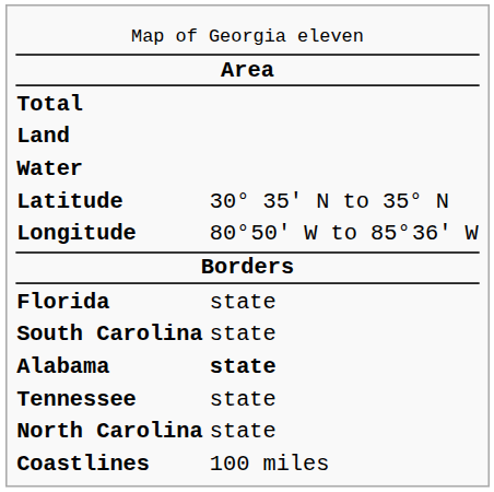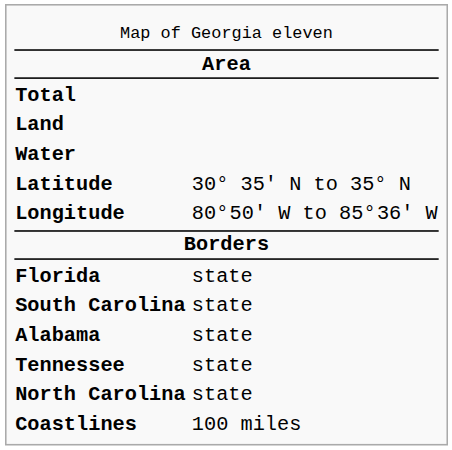Alabama | column 2: bold -> normal
